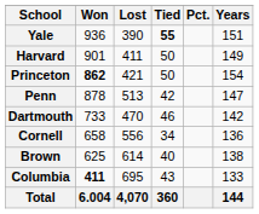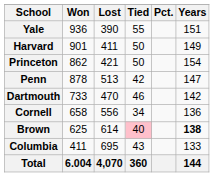Yale | Tied: bold -> normal
Princeton | Won: bold -> normal
Brown | Tied: no background -> pink background
Brown | Years: normal -> bold
Columbia | Won: bold -> normal
